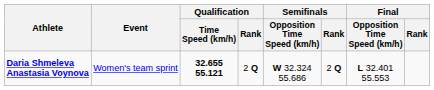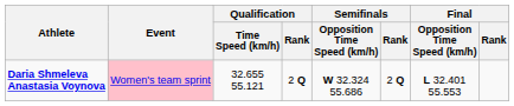Daria Shmeleva Anastasia Voynova | Event: no background -> pink background
Daria Shmeleva Anastasia Voynova | Qualification / Time Speed (km/h): bold -> normal
